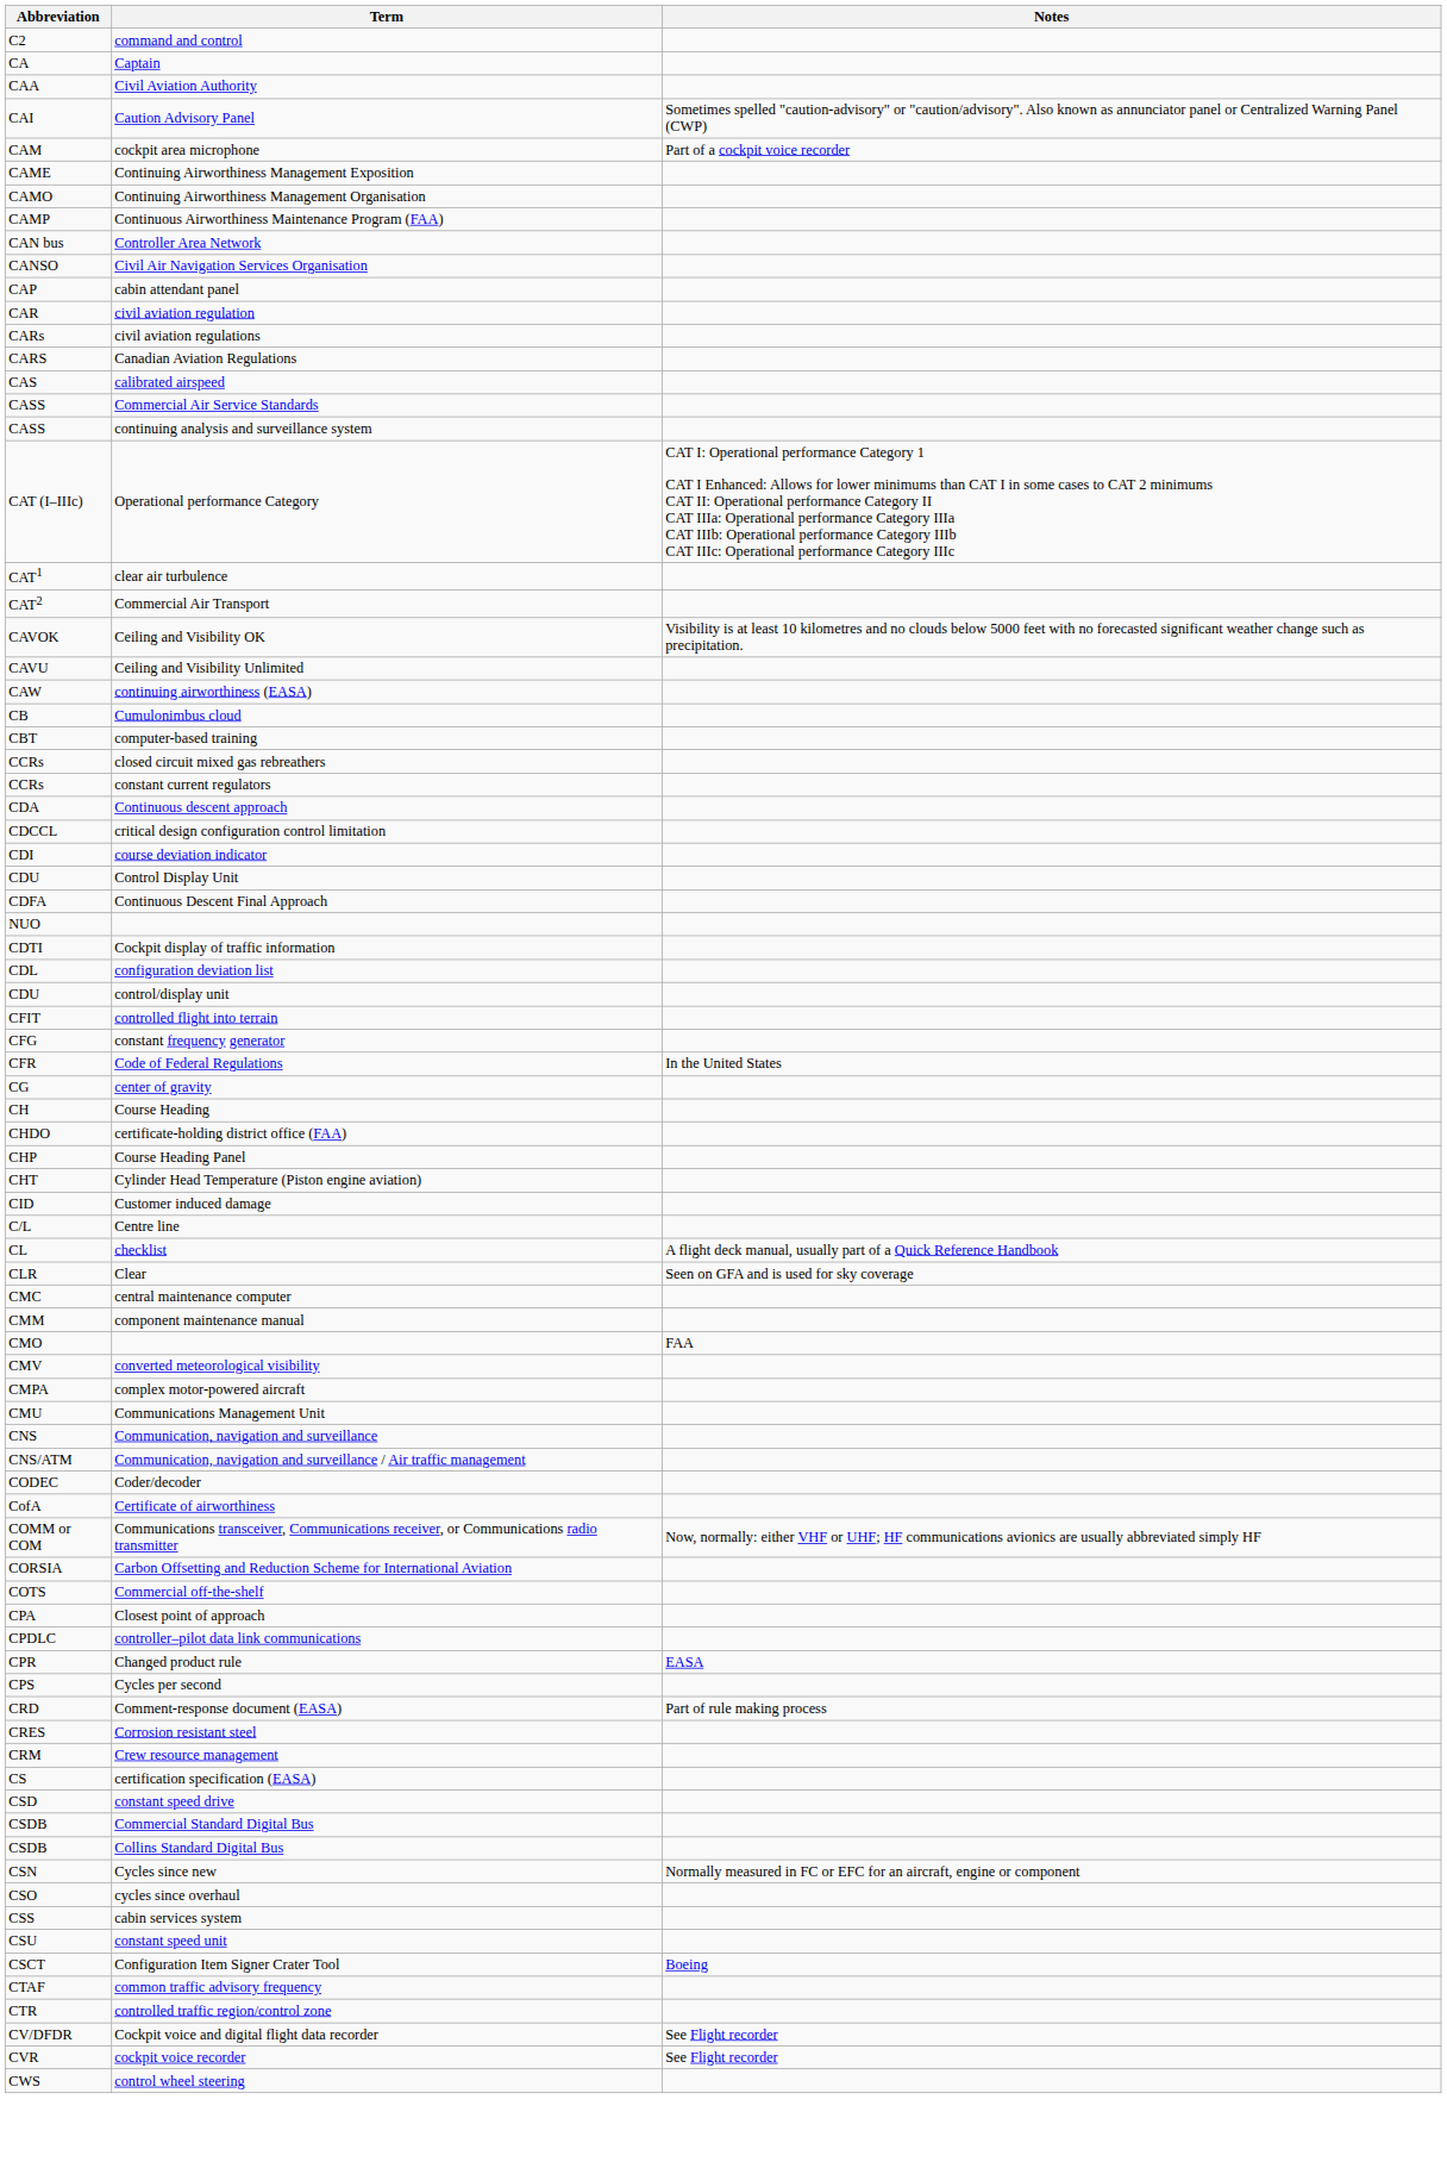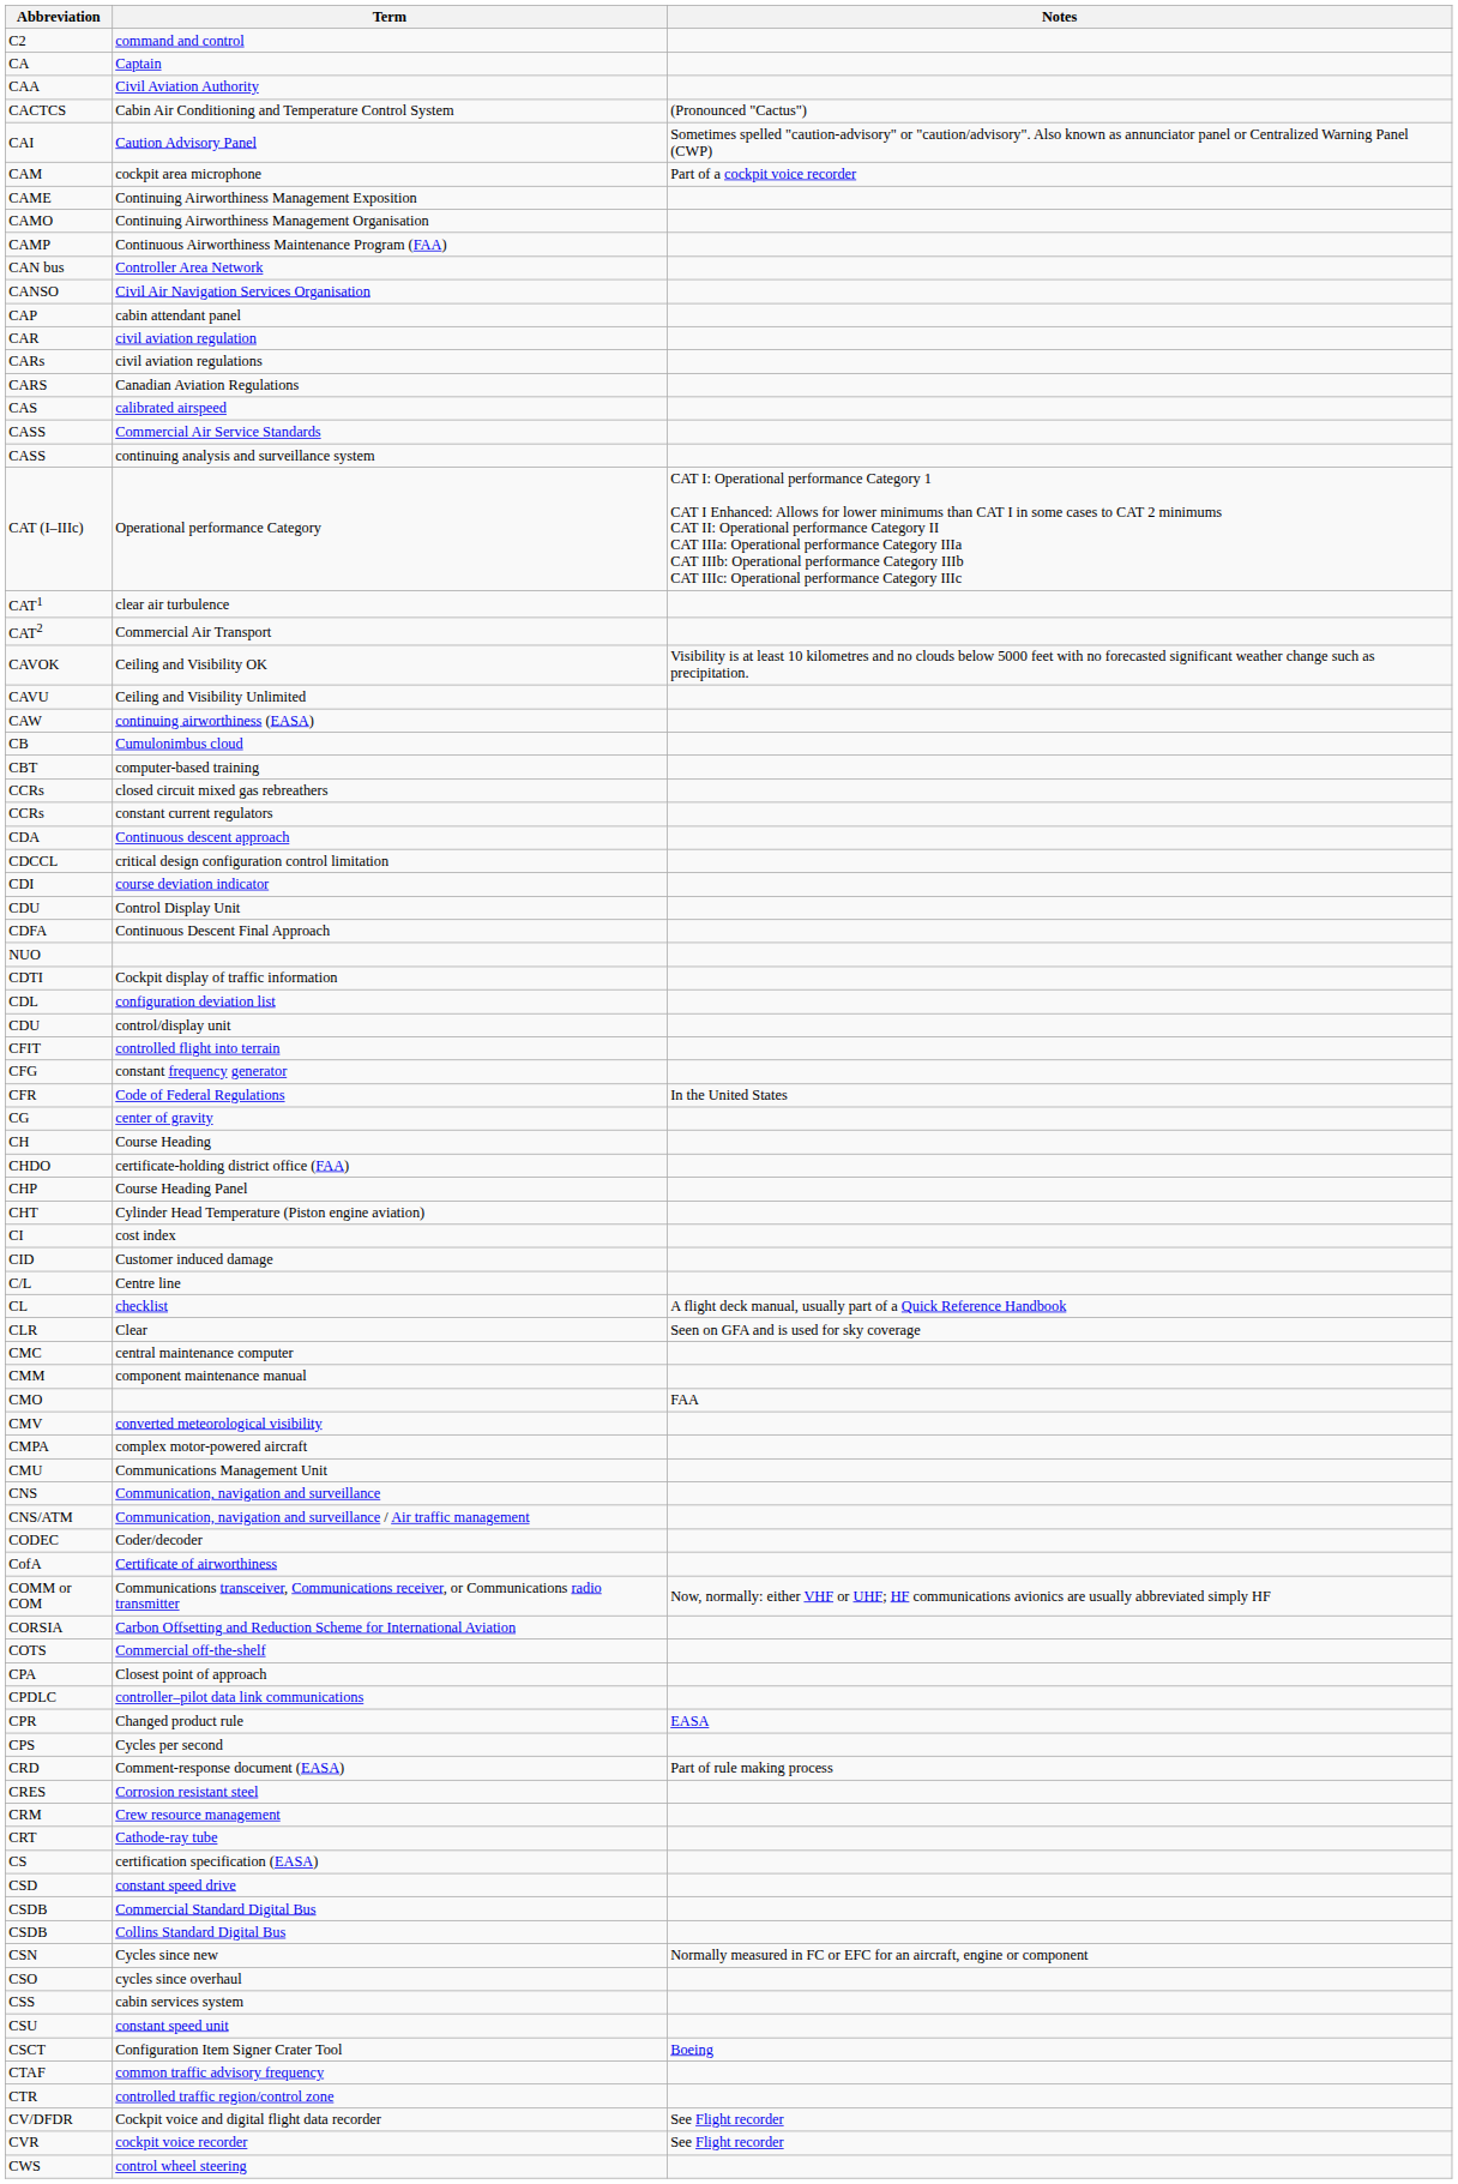+ row: CACTCS | Cabin Air Conditioning and Temperature Control System | (Pronounced "Cactus")
+ row: CI | cost index
+ row: CRT | Cathode-ray tube
